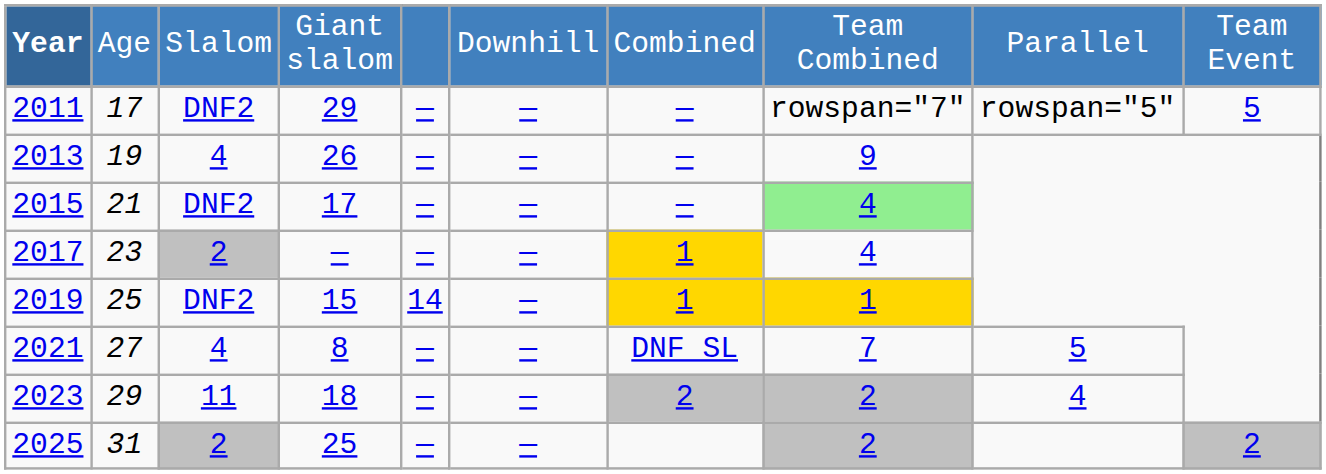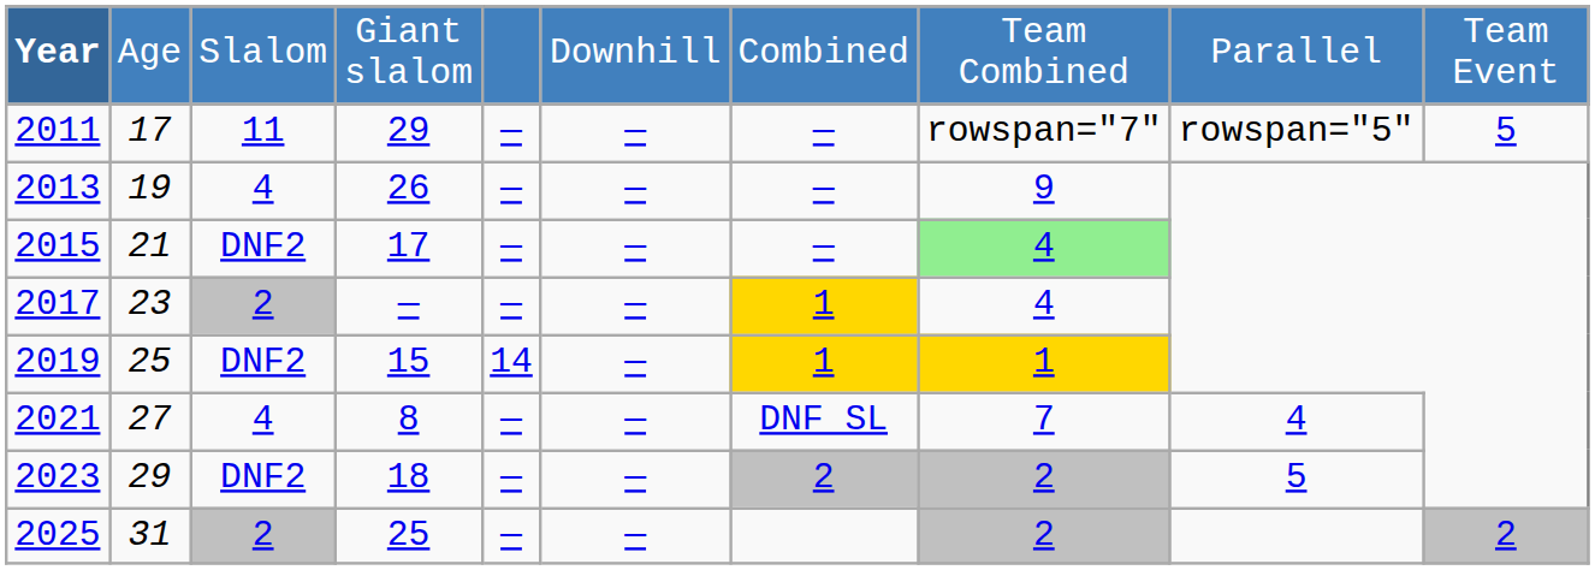2011 | column 3: DNF2 -> 11
2021 | column 9: 5 -> 4
2023 | column 3: 11 -> DNF2
2023 | column 9: 4 -> 5
